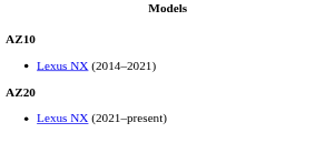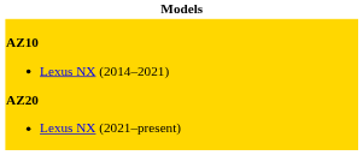row 2 | column 1: no background -> gold background
